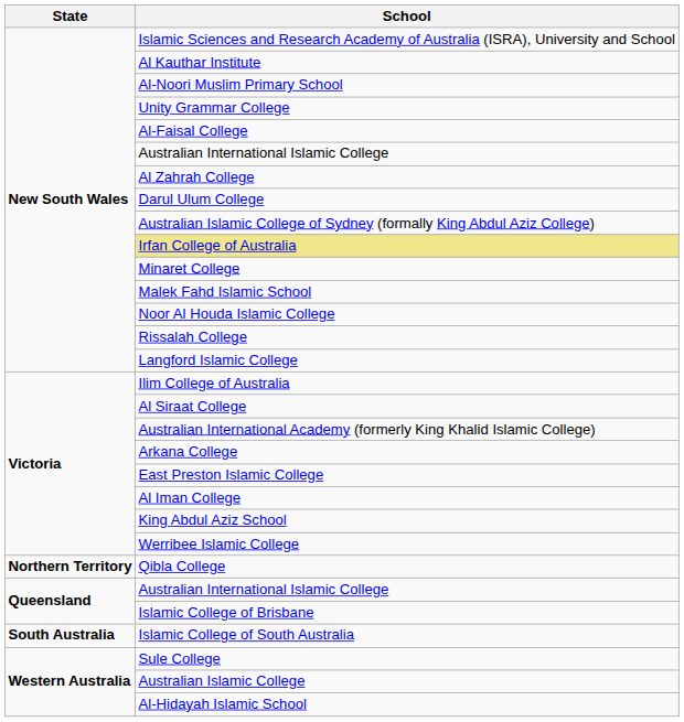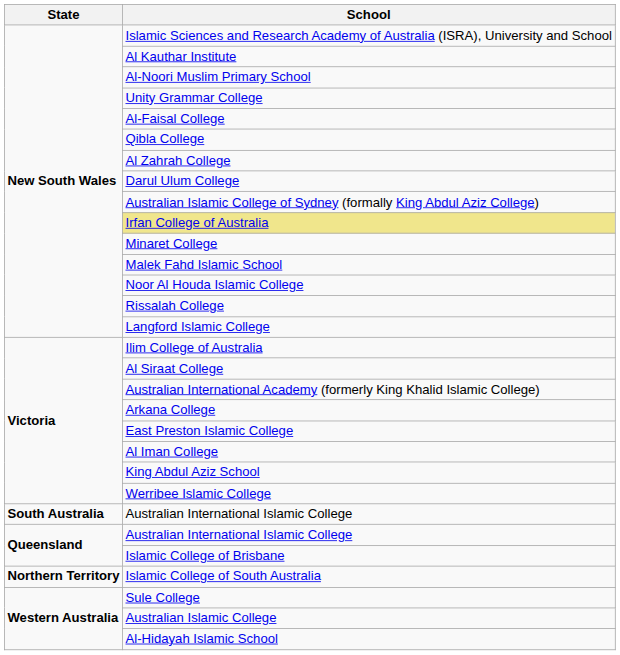row 7 | School: Australian International Islamic College -> Qibla College
row 25 | State: Northern Territory -> South Australia
row 25 | School: Qibla College -> Australian International Islamic College
row 28 | State: South Australia -> Northern Territory
